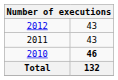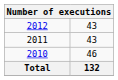2010 | column 2: bold -> normal
